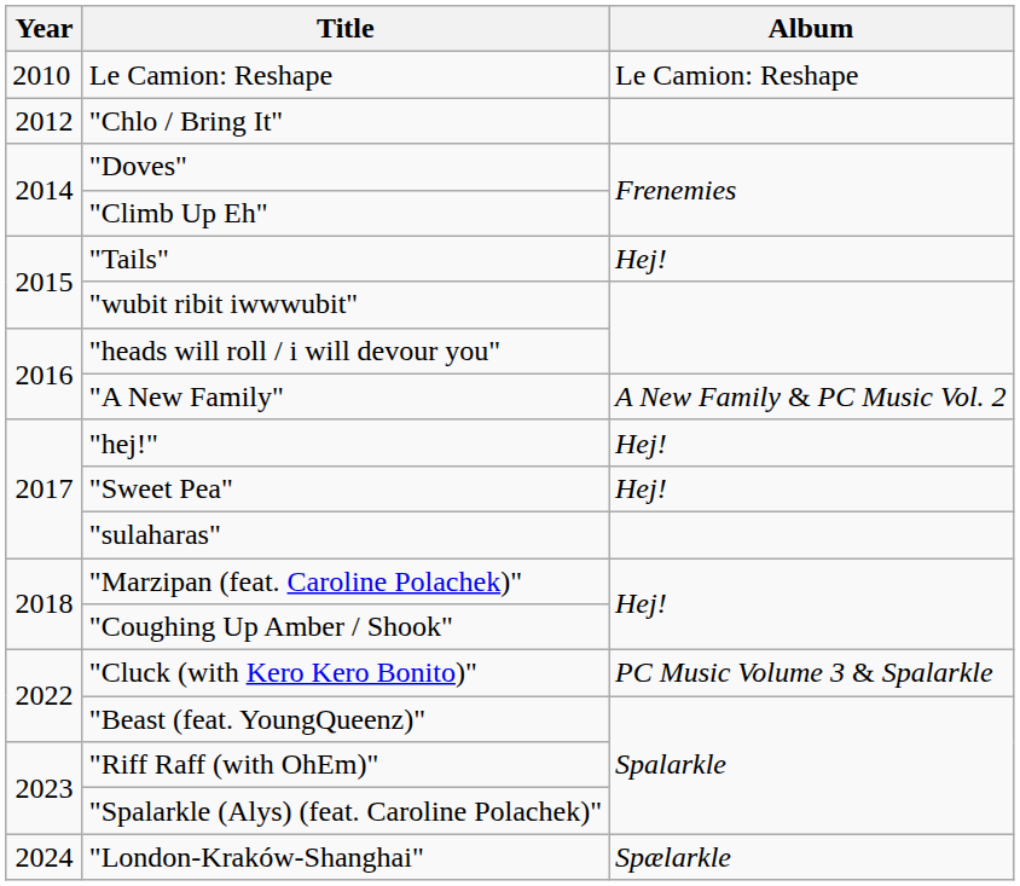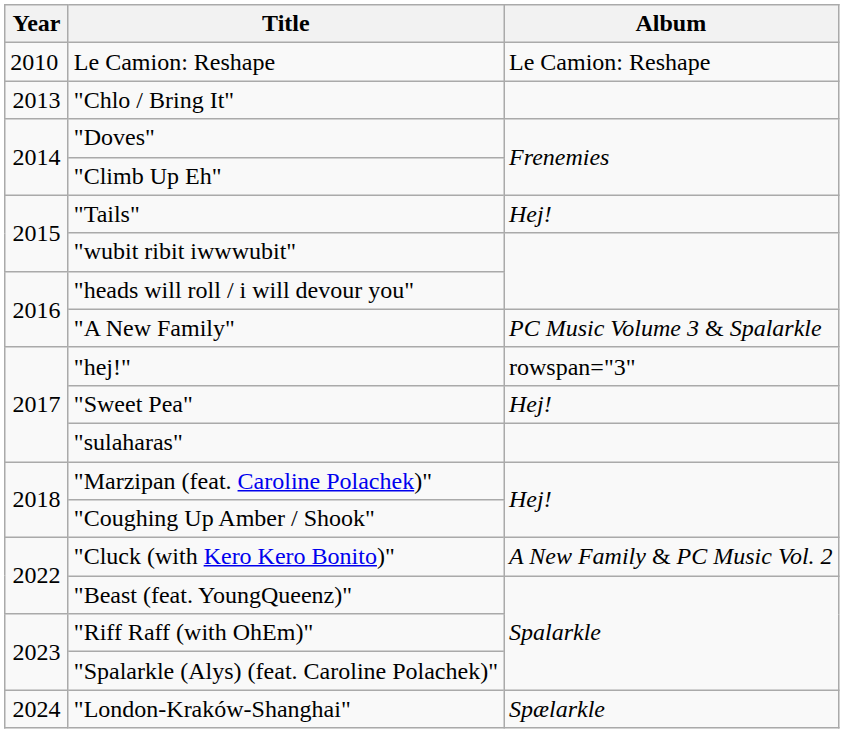"Chlo / Bring It" | Year: 2012 -> 2013
"A New Family" | Album: A New Family & PC Music Vol. 2 -> PC Music Volume 3 & Spalarkle
"hej!" | Album: Hej! -> rowspan="3"
"Cluck (with Kero Kero Bonito)" | Album: PC Music Volume 3 & Spalarkle -> A New Family & PC Music Vol. 2
